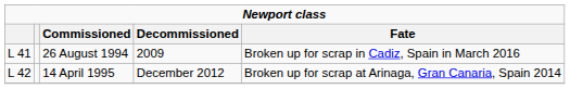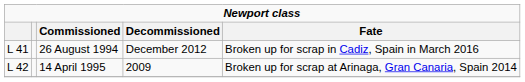26 August 1994 | column 4: 2009 -> December 2012
14 April 1995 | column 4: December 2012 -> 2009
